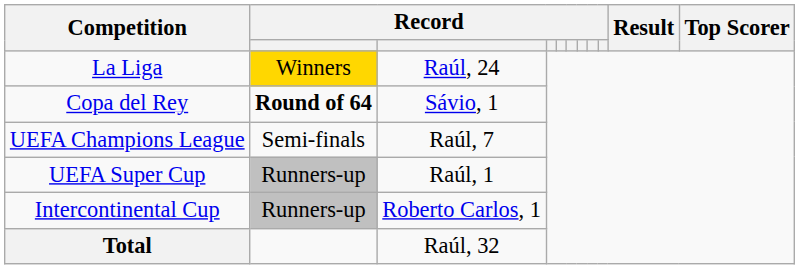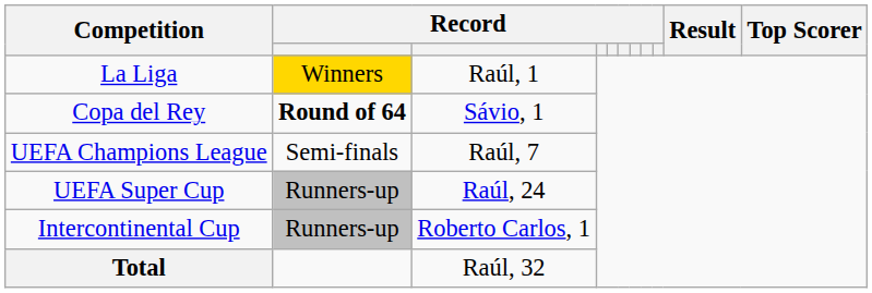La Liga | column 3: Raúl, 24 -> Raúl, 1
UEFA Super Cup | column 3: Raúl, 1 -> Raúl, 24
